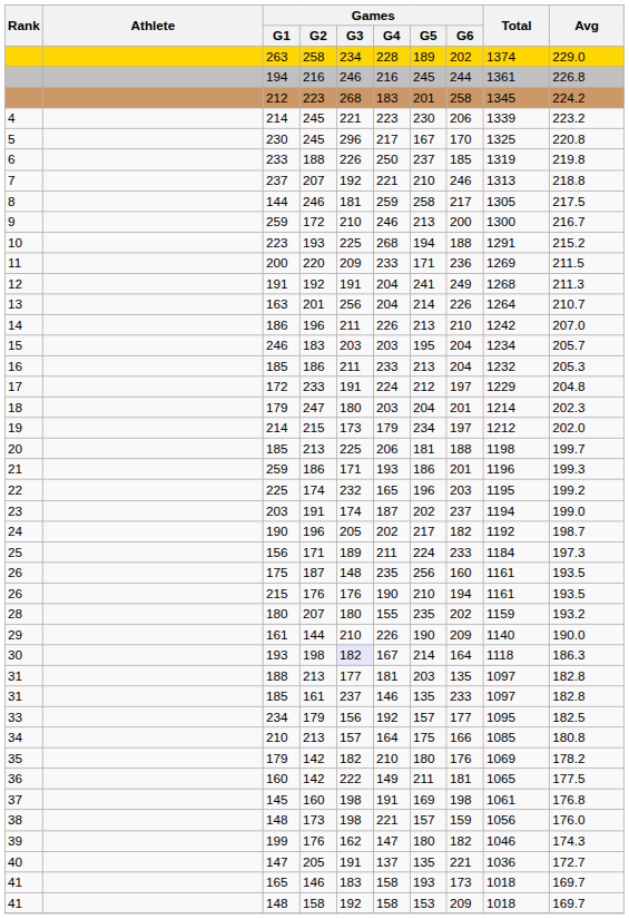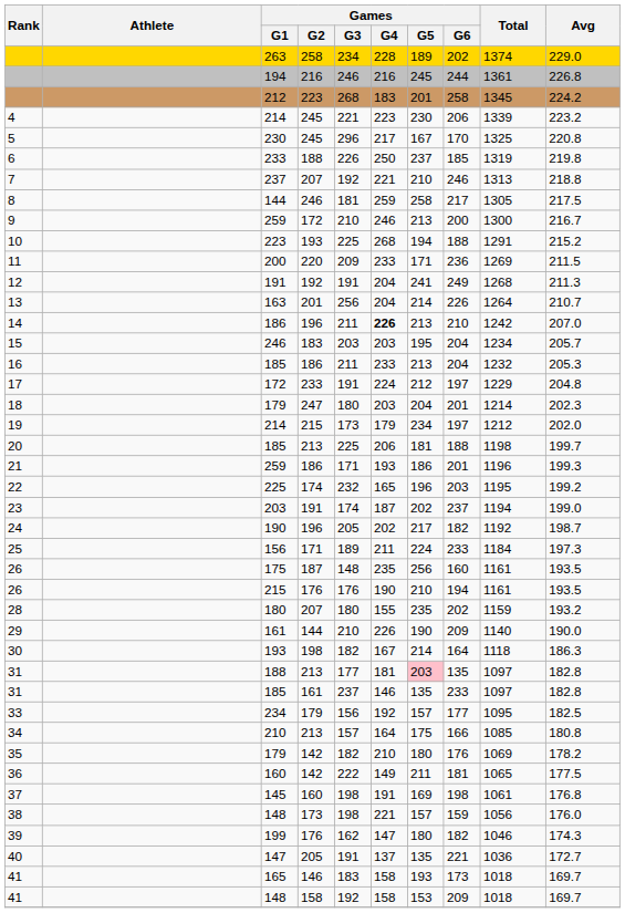14 | Games / G4: normal -> bold
30 | Games / G3: lavender background -> no background
31 / 188 | Games / G5: no background -> pink background
